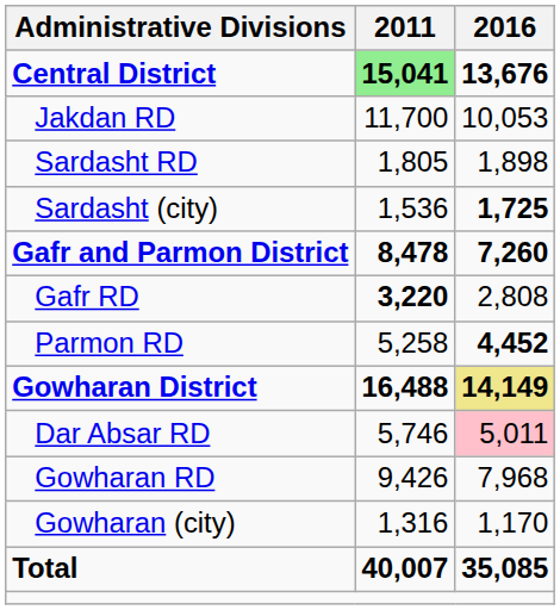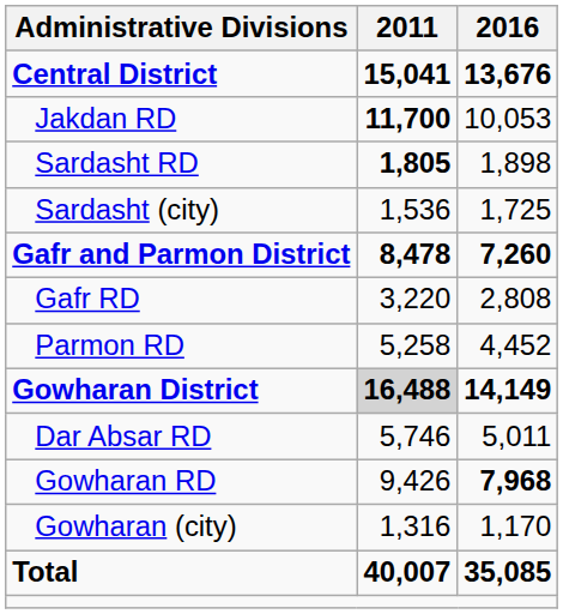Central District | 2011: lightgreen background -> no background
Jakdan RD | 2011: normal -> bold
Sardasht RD | 2011: normal -> bold
Sardasht (city) | 2016: bold -> normal
Gafr RD | 2011: bold -> normal
Parmon RD | 2016: bold -> normal
Gowharan District | 2011: no background -> lightgrey background
Gowharan District | 2016: khaki background -> no background
Dar Absar RD | 2016: pink background -> no background
Gowharan RD | 2016: normal -> bold
